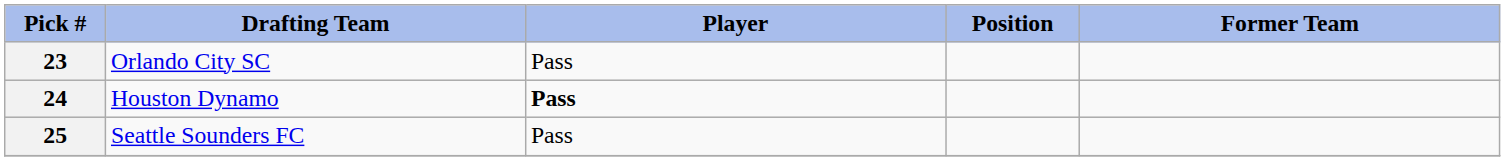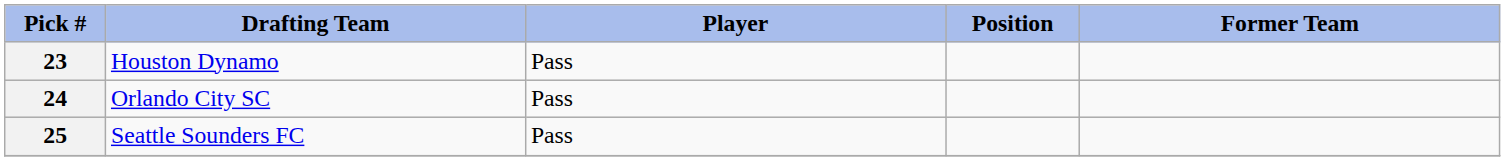23 | Drafting Team: Orlando City SC -> Houston Dynamo
24 | Drafting Team: Houston Dynamo -> Orlando City SC
24 | Player: bold -> normal
